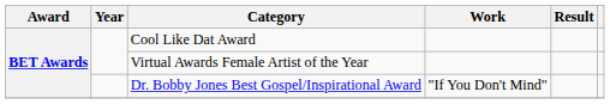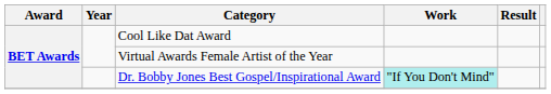Dr. Bobby Jones Best Gospel/Inspirational Award | Work: no background -> paleturquoise background
